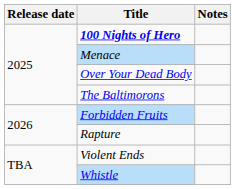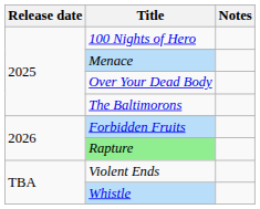100 Nights of Hero | Title: bold -> normal
Rapture | Title: no background -> lightgreen background
